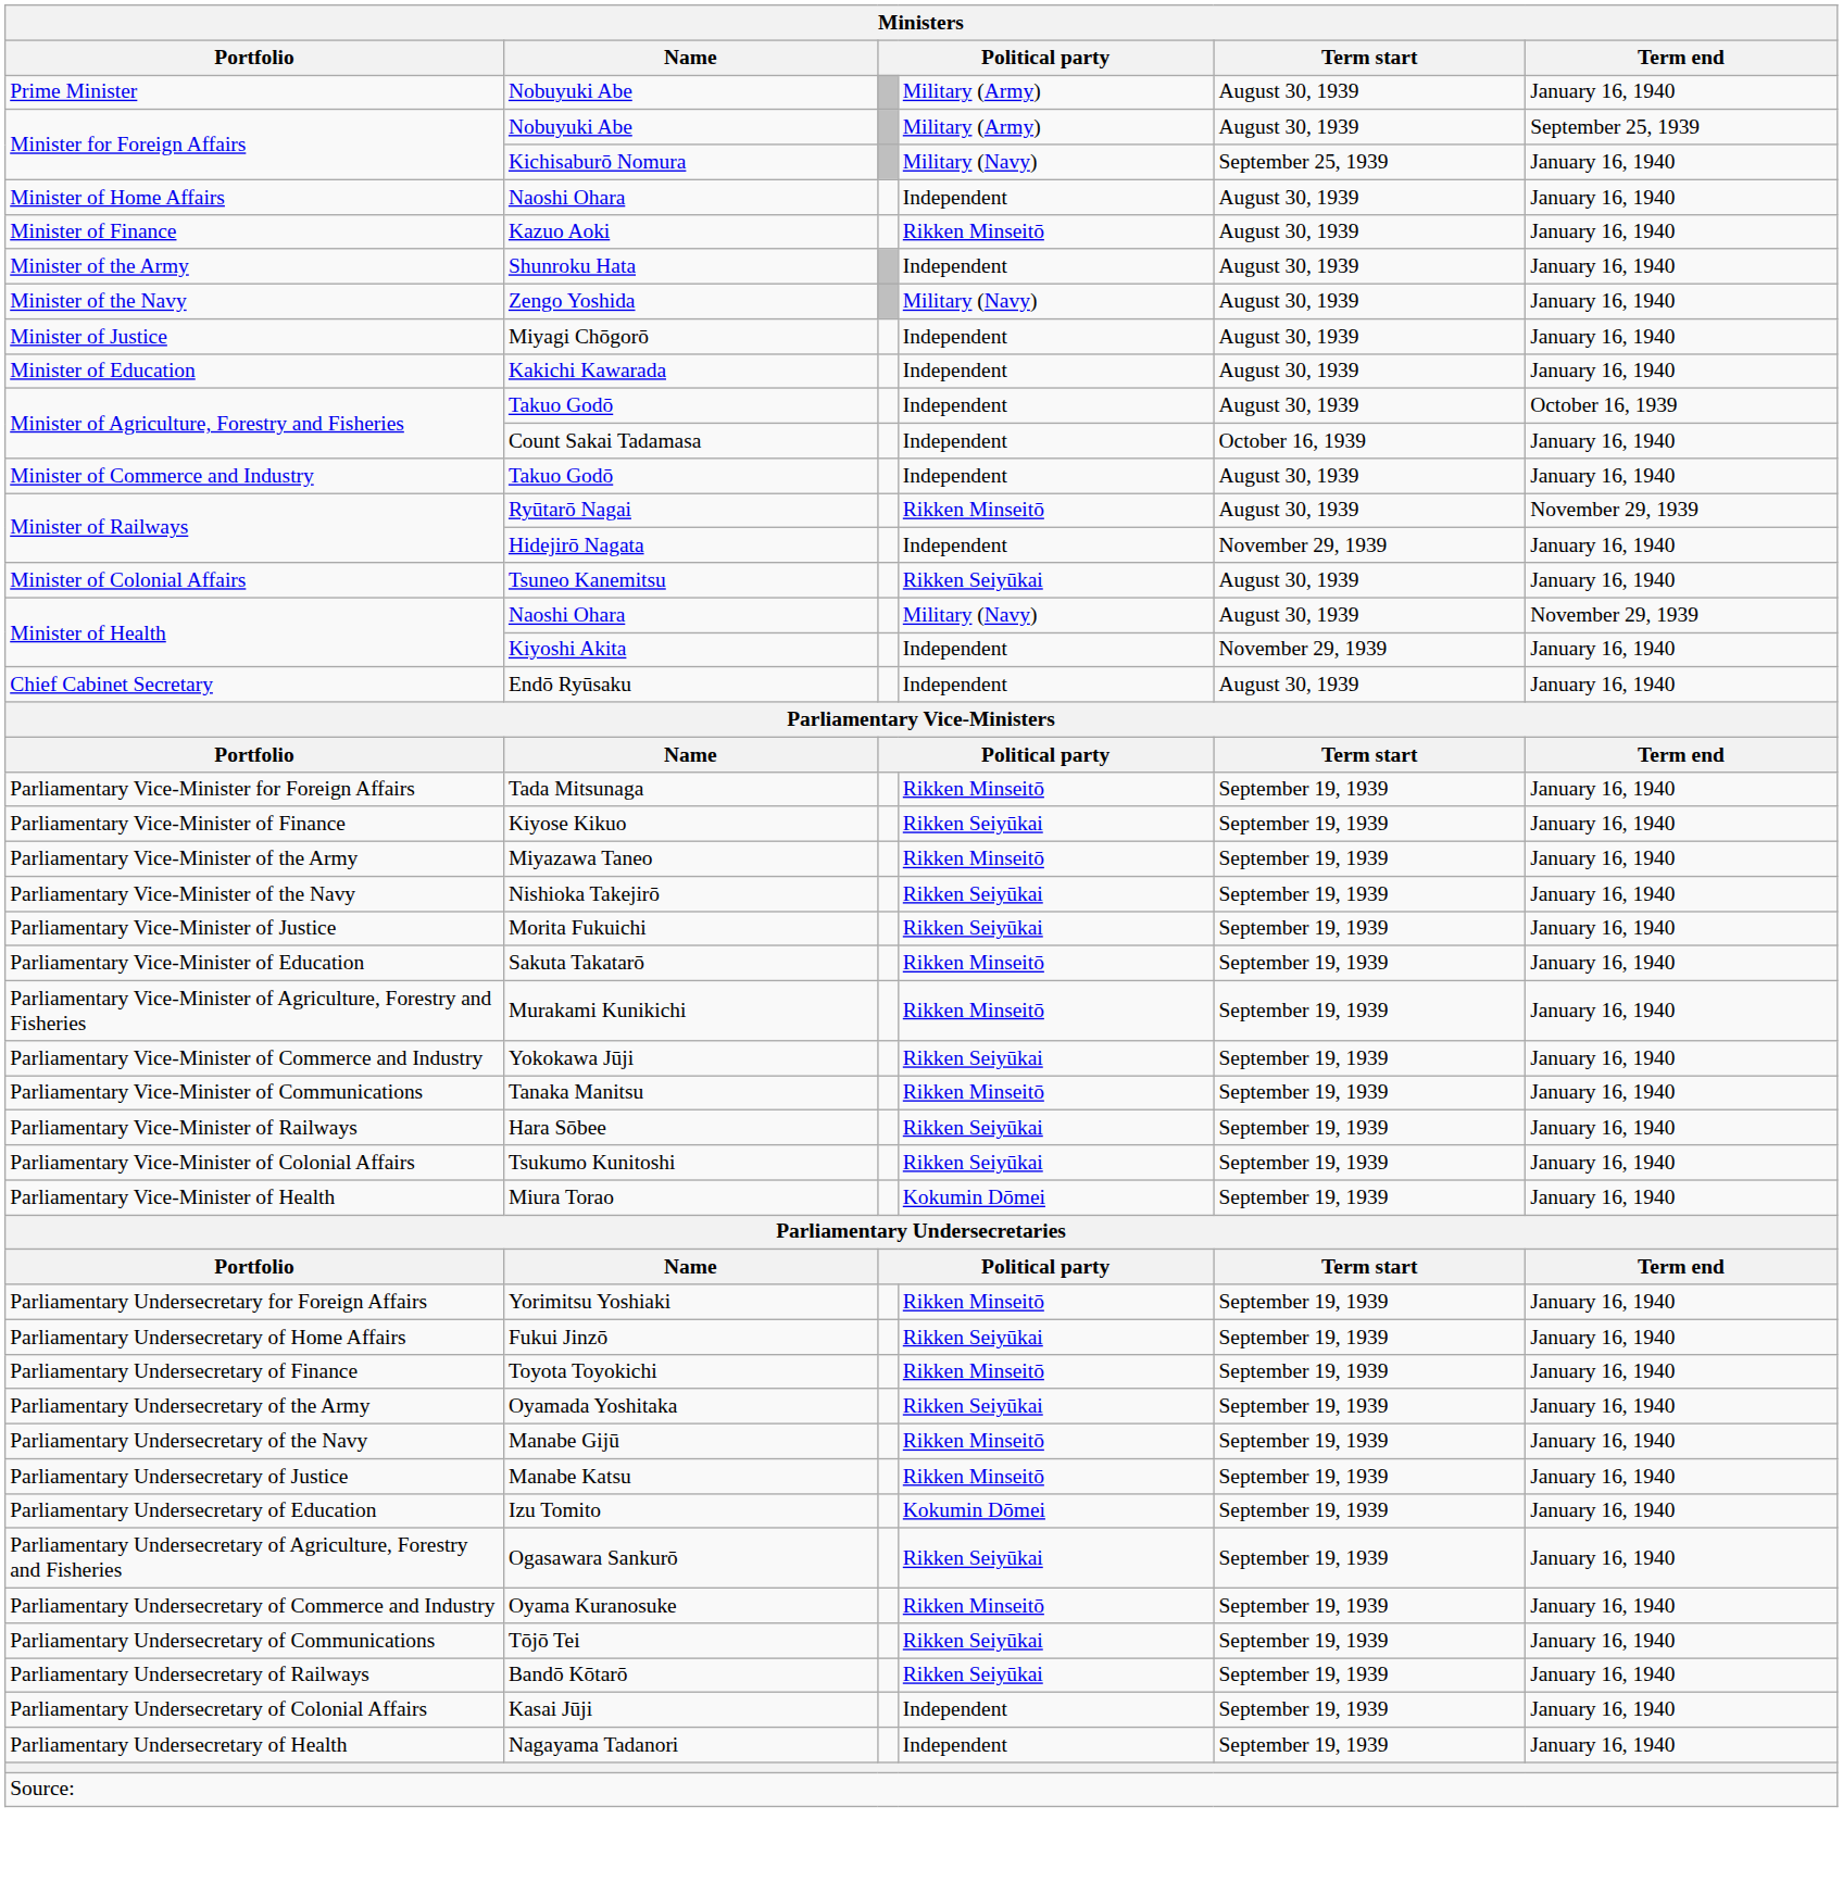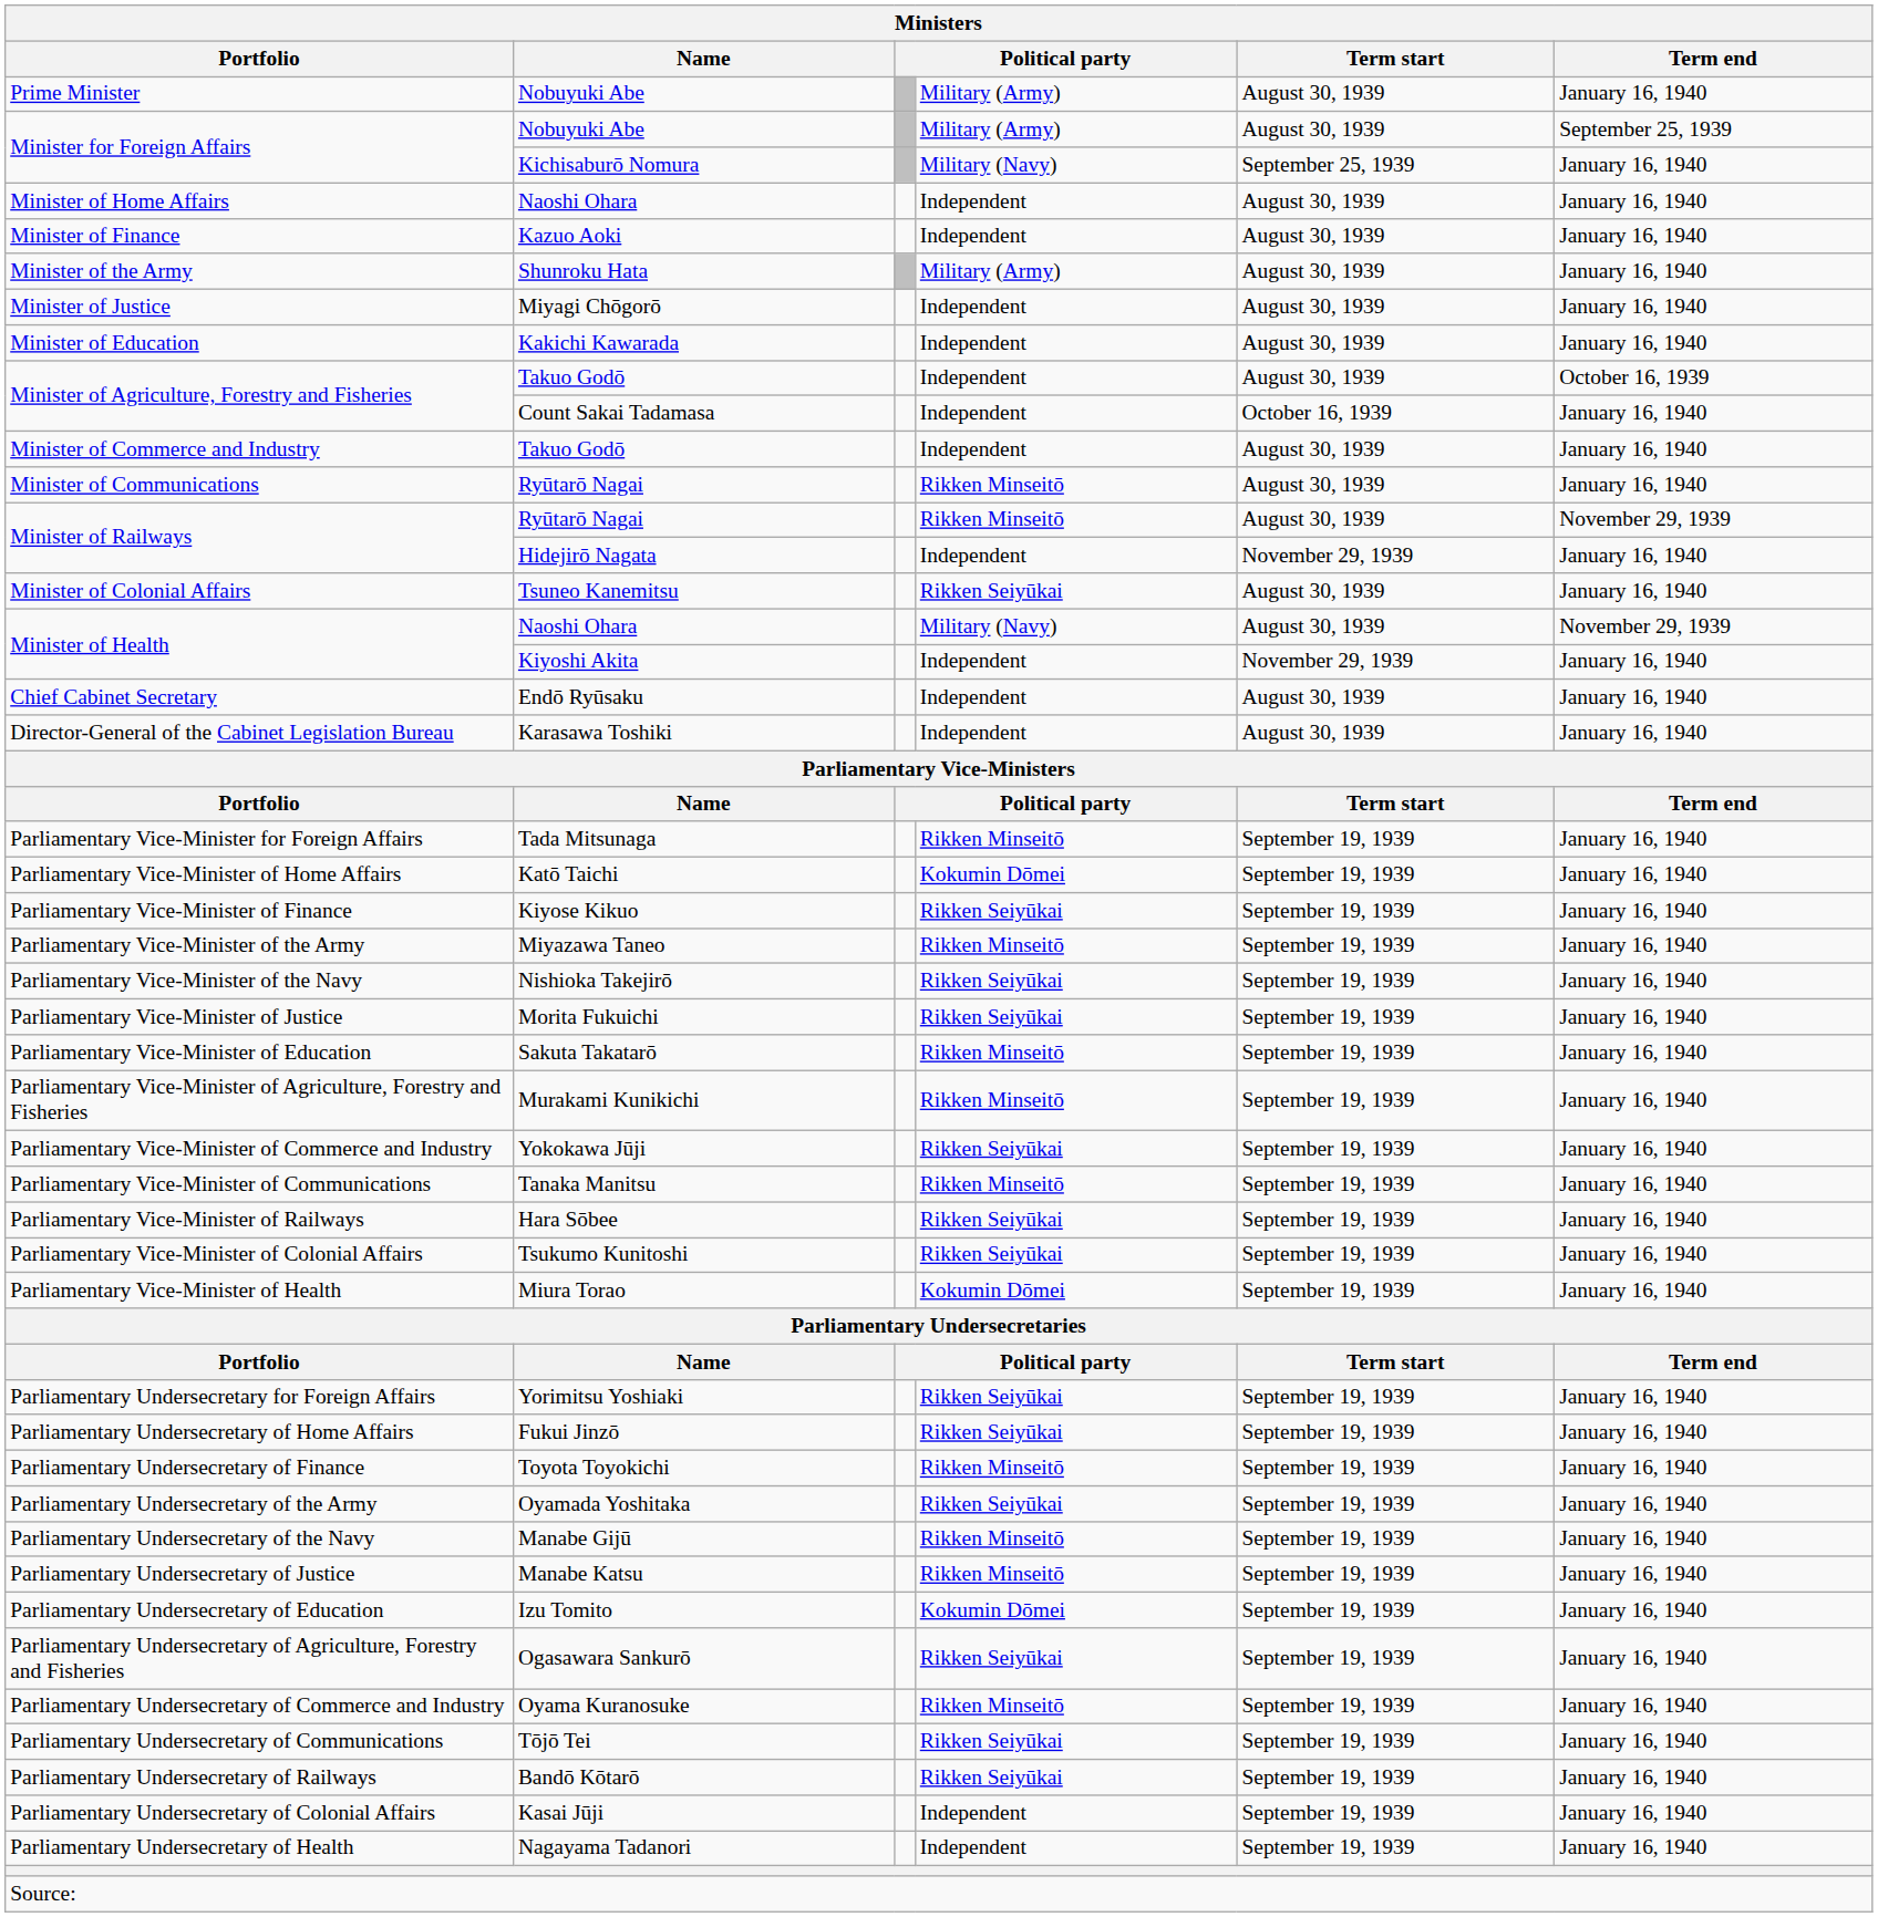Minister of Finance | column 4: Rikken Minseitō -> Independent
Minister of the Army | column 4: Independent -> Military (Army)
- row: Minister of the Navy | Zengo Yoshida | Military (Navy) | August 30, 1939 | January 16, 1940
+ row: Minister of Communications | Ryūtarō Nagai | Rikken Minseitō | August 30, 1939 | January 16, 1940
+ row: Director-General of the Cabinet Legislation Bureau | Karasawa Toshiki | Independent | August 30, 1939 | January 16, 1940
+ row: Parliamentary Vice-Minister of Home Affairs | Katō Taichi | Kokumin Dōmei | September 19, 1939 | January 16, 1940
Parliamentary Undersecretary for Foreign Affairs | column 4: Rikken Minseitō -> Rikken Seiyūkai
